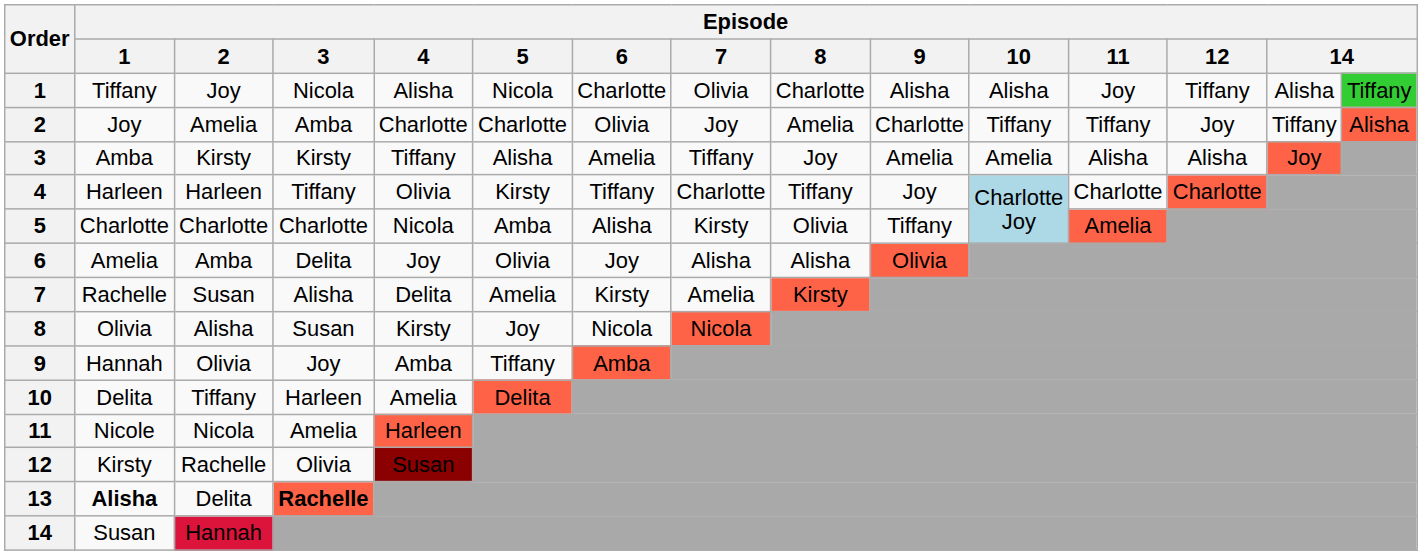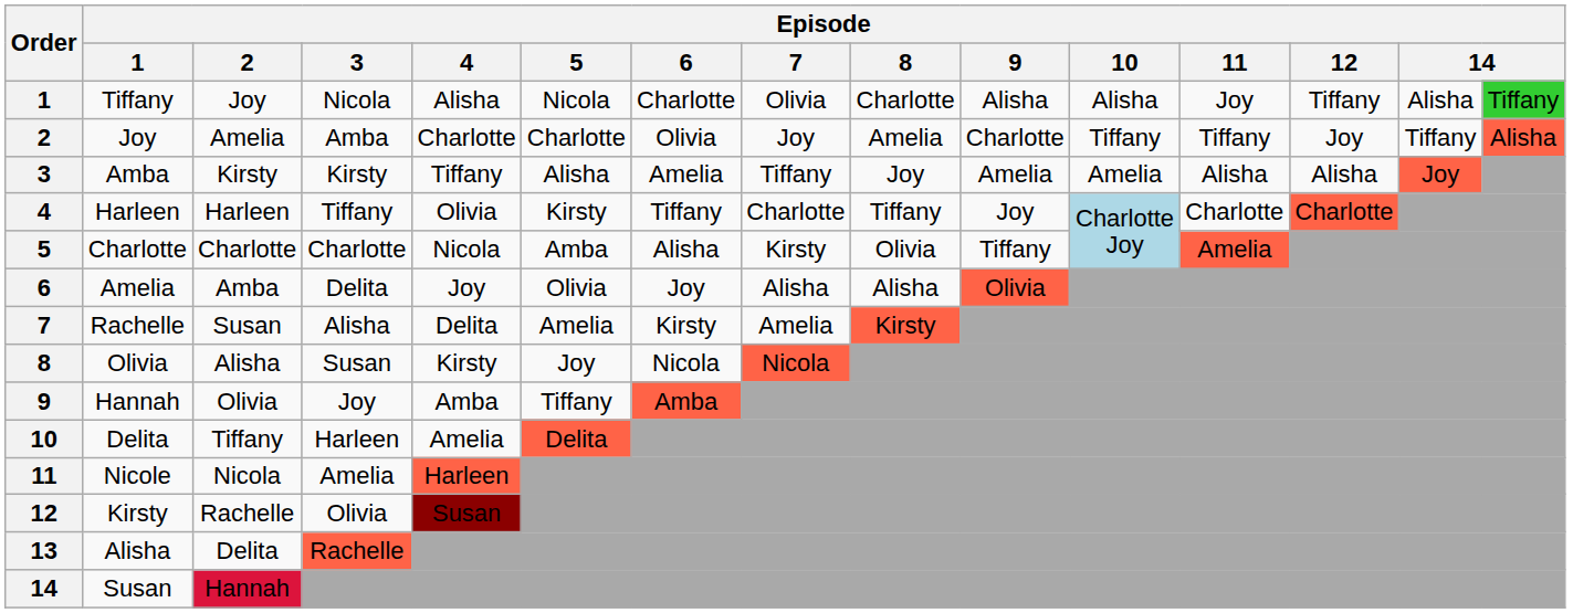13 | Episode / 1: bold -> normal
13 | Episode / 3: bold -> normal
